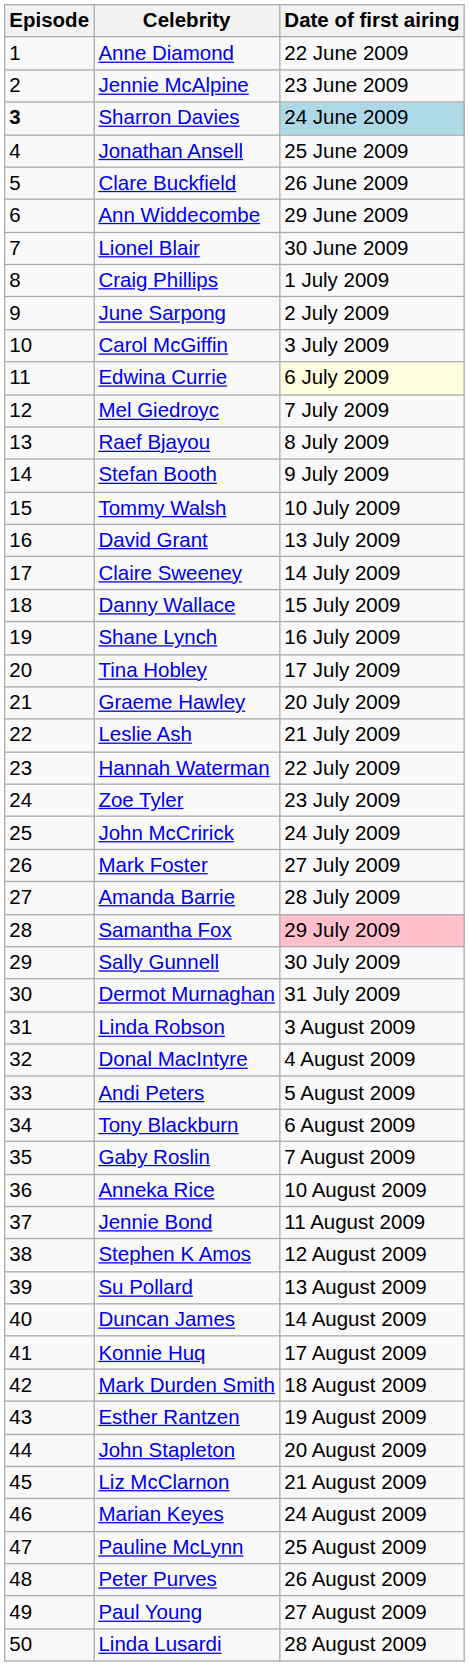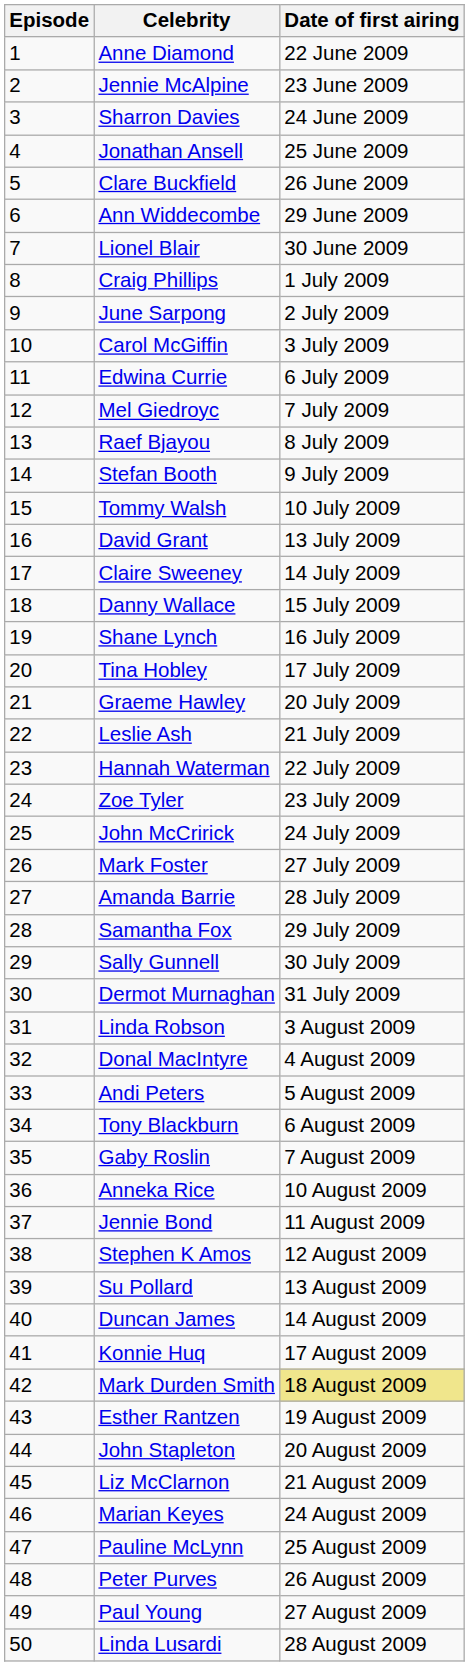Sharron Davies | Episode: bold -> normal
Sharron Davies | Date of first airing: lightblue background -> no background
Edwina Currie | Date of first airing: lightyellow background -> no background
Samantha Fox | Date of first airing: pink background -> no background
Mark Durden Smith | Date of first airing: no background -> khaki background
